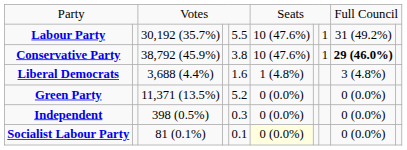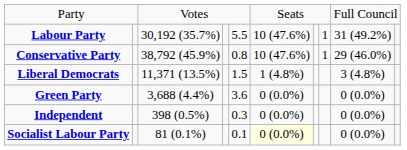Conservative Party | column 5: 3.8 -> 0.8
Conservative Party | column 9: bold -> normal
Liberal Democrats | column 3: 3,688 (4.4%) -> 11,371 (13.5%)
Liberal Democrats | column 5: 1.6 -> 1.5
Green Party | column 3: 11,371 (13.5%) -> 3,688 (4.4%)
Green Party | column 5: 5.2 -> 3.6
